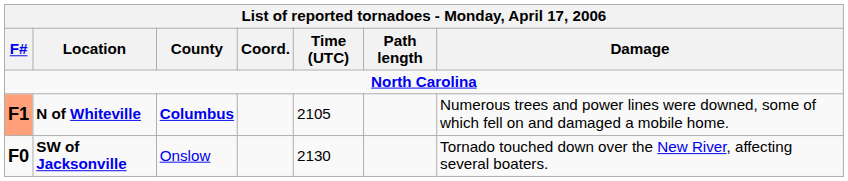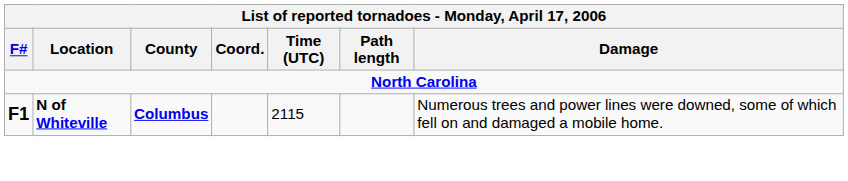N of Whiteville | F#: lightsalmon background -> no background
N of Whiteville | Time (UTC): 2105 -> 2115
- row: F0 | SW of Jacksonville | Onslow | 2130 | Tornado touched down over the New River, affecting several boaters.
